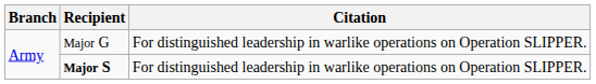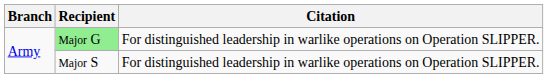Major G | Recipient: no background -> lightgreen background
Major S | Recipient: bold -> normal
